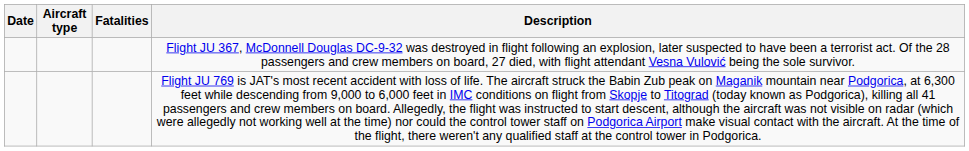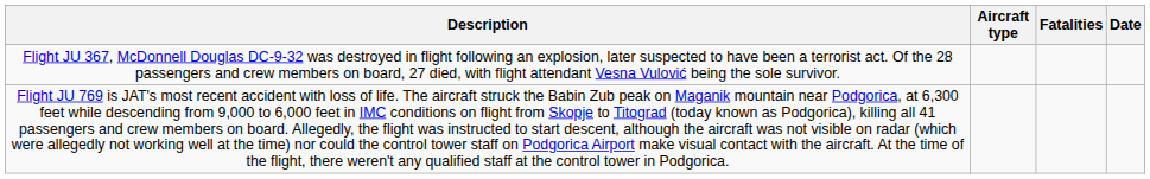columns swapped: Date <-> Description
